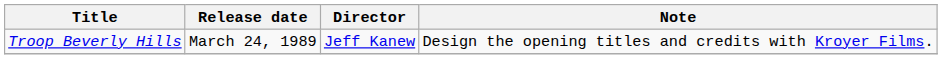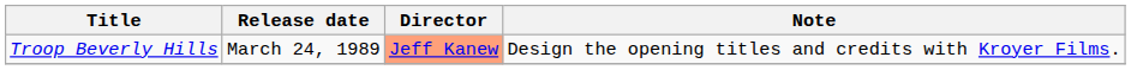Troop Beverly Hills | Director: no background -> lightsalmon background
